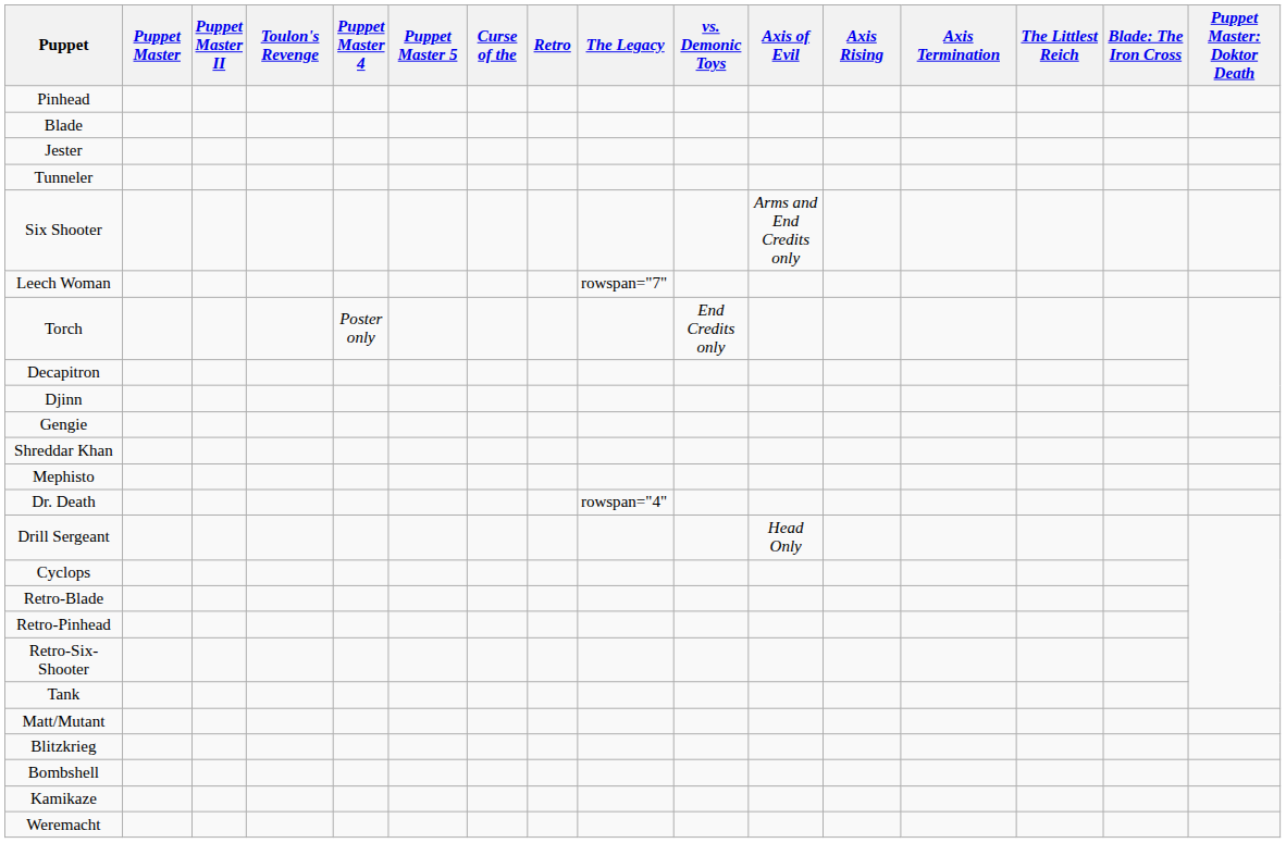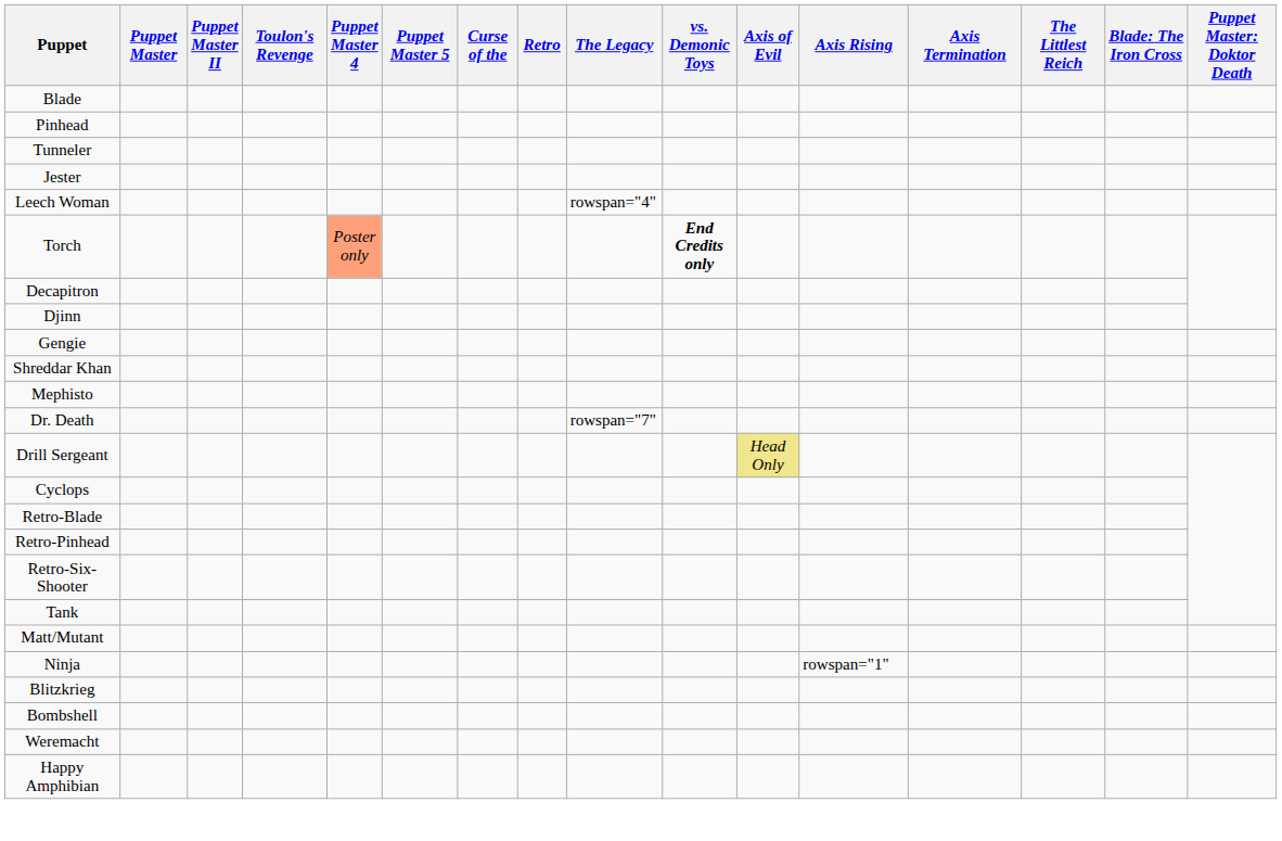rows swapped: Blade <-> Pinhead
rows swapped: Jester <-> Tunneler
- row: Six Shooter | Arms and End Credits only
Leech Woman | The Legacy: rowspan="7" -> rowspan="4"
Torch | Puppet Master 4: no background -> lightsalmon background
Torch | vs. Demonic Toys: normal -> bold
Dr. Death | The Legacy: rowspan="4" -> rowspan="7"
Drill Sergeant | Axis of Evil: no background -> khaki background
+ row: Ninja | rowspan="1"
- row: Kamikaze
+ row: Happy Amphibian
